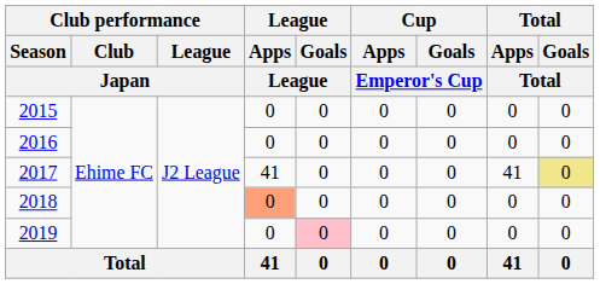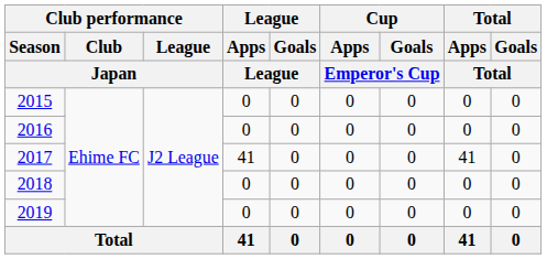2017 | Total / Goals / Total: khaki background -> no background
2018 | League / Apps / League: lightsalmon background -> no background
2019 | League / Goals / League: pink background -> no background
